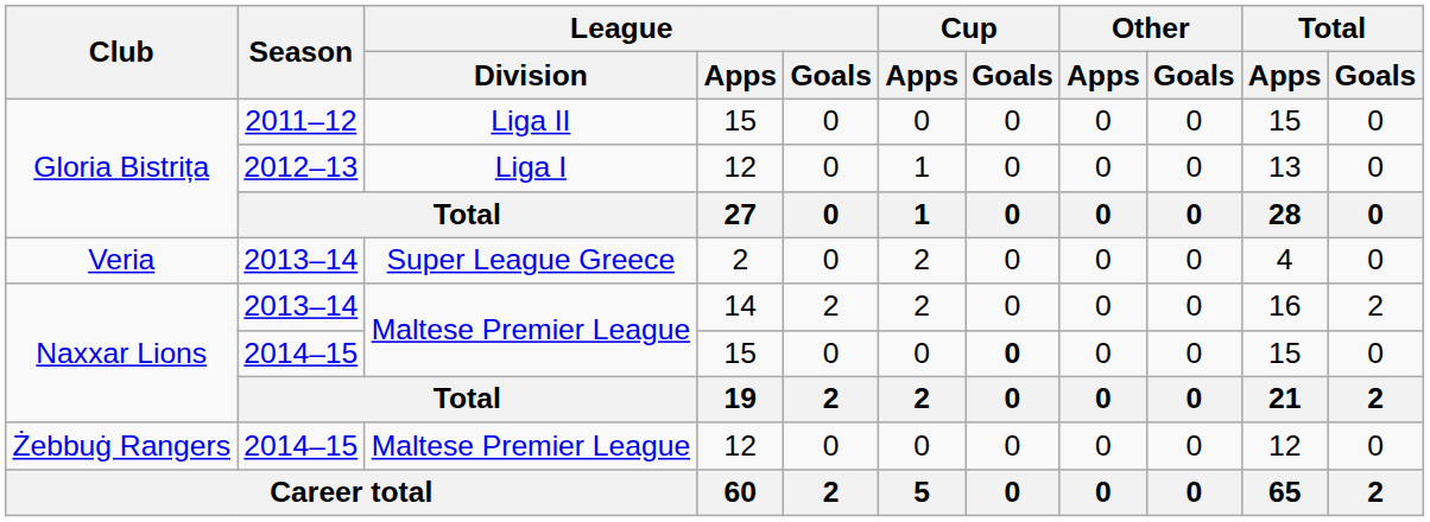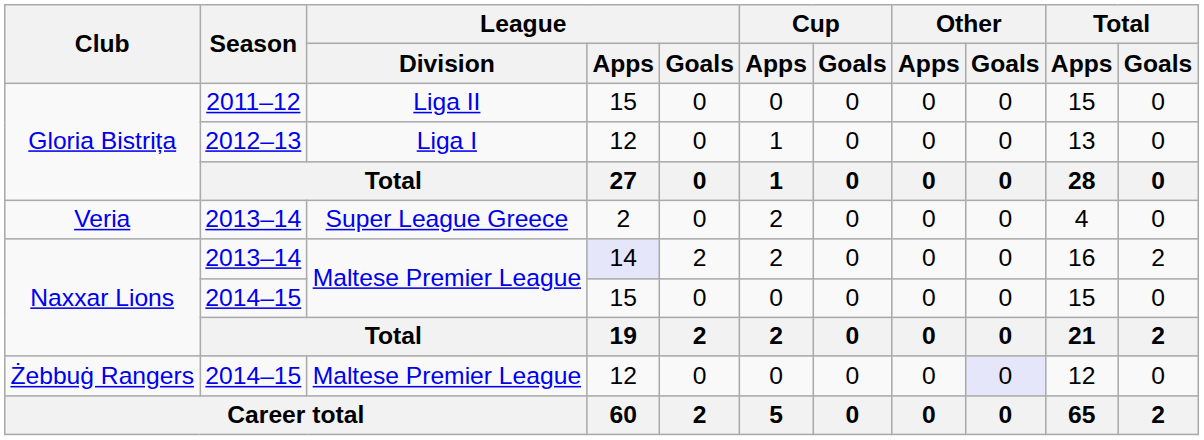Naxxar Lions / 2013–14 | League / Apps: no background -> lavender background
Naxxar Lions / 2014–15 | Cup / Goals: bold -> normal
Żebbuġ Rangers | Other / Goals: no background -> lavender background
